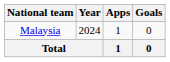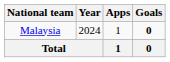Malaysia | Goals: normal -> bold
